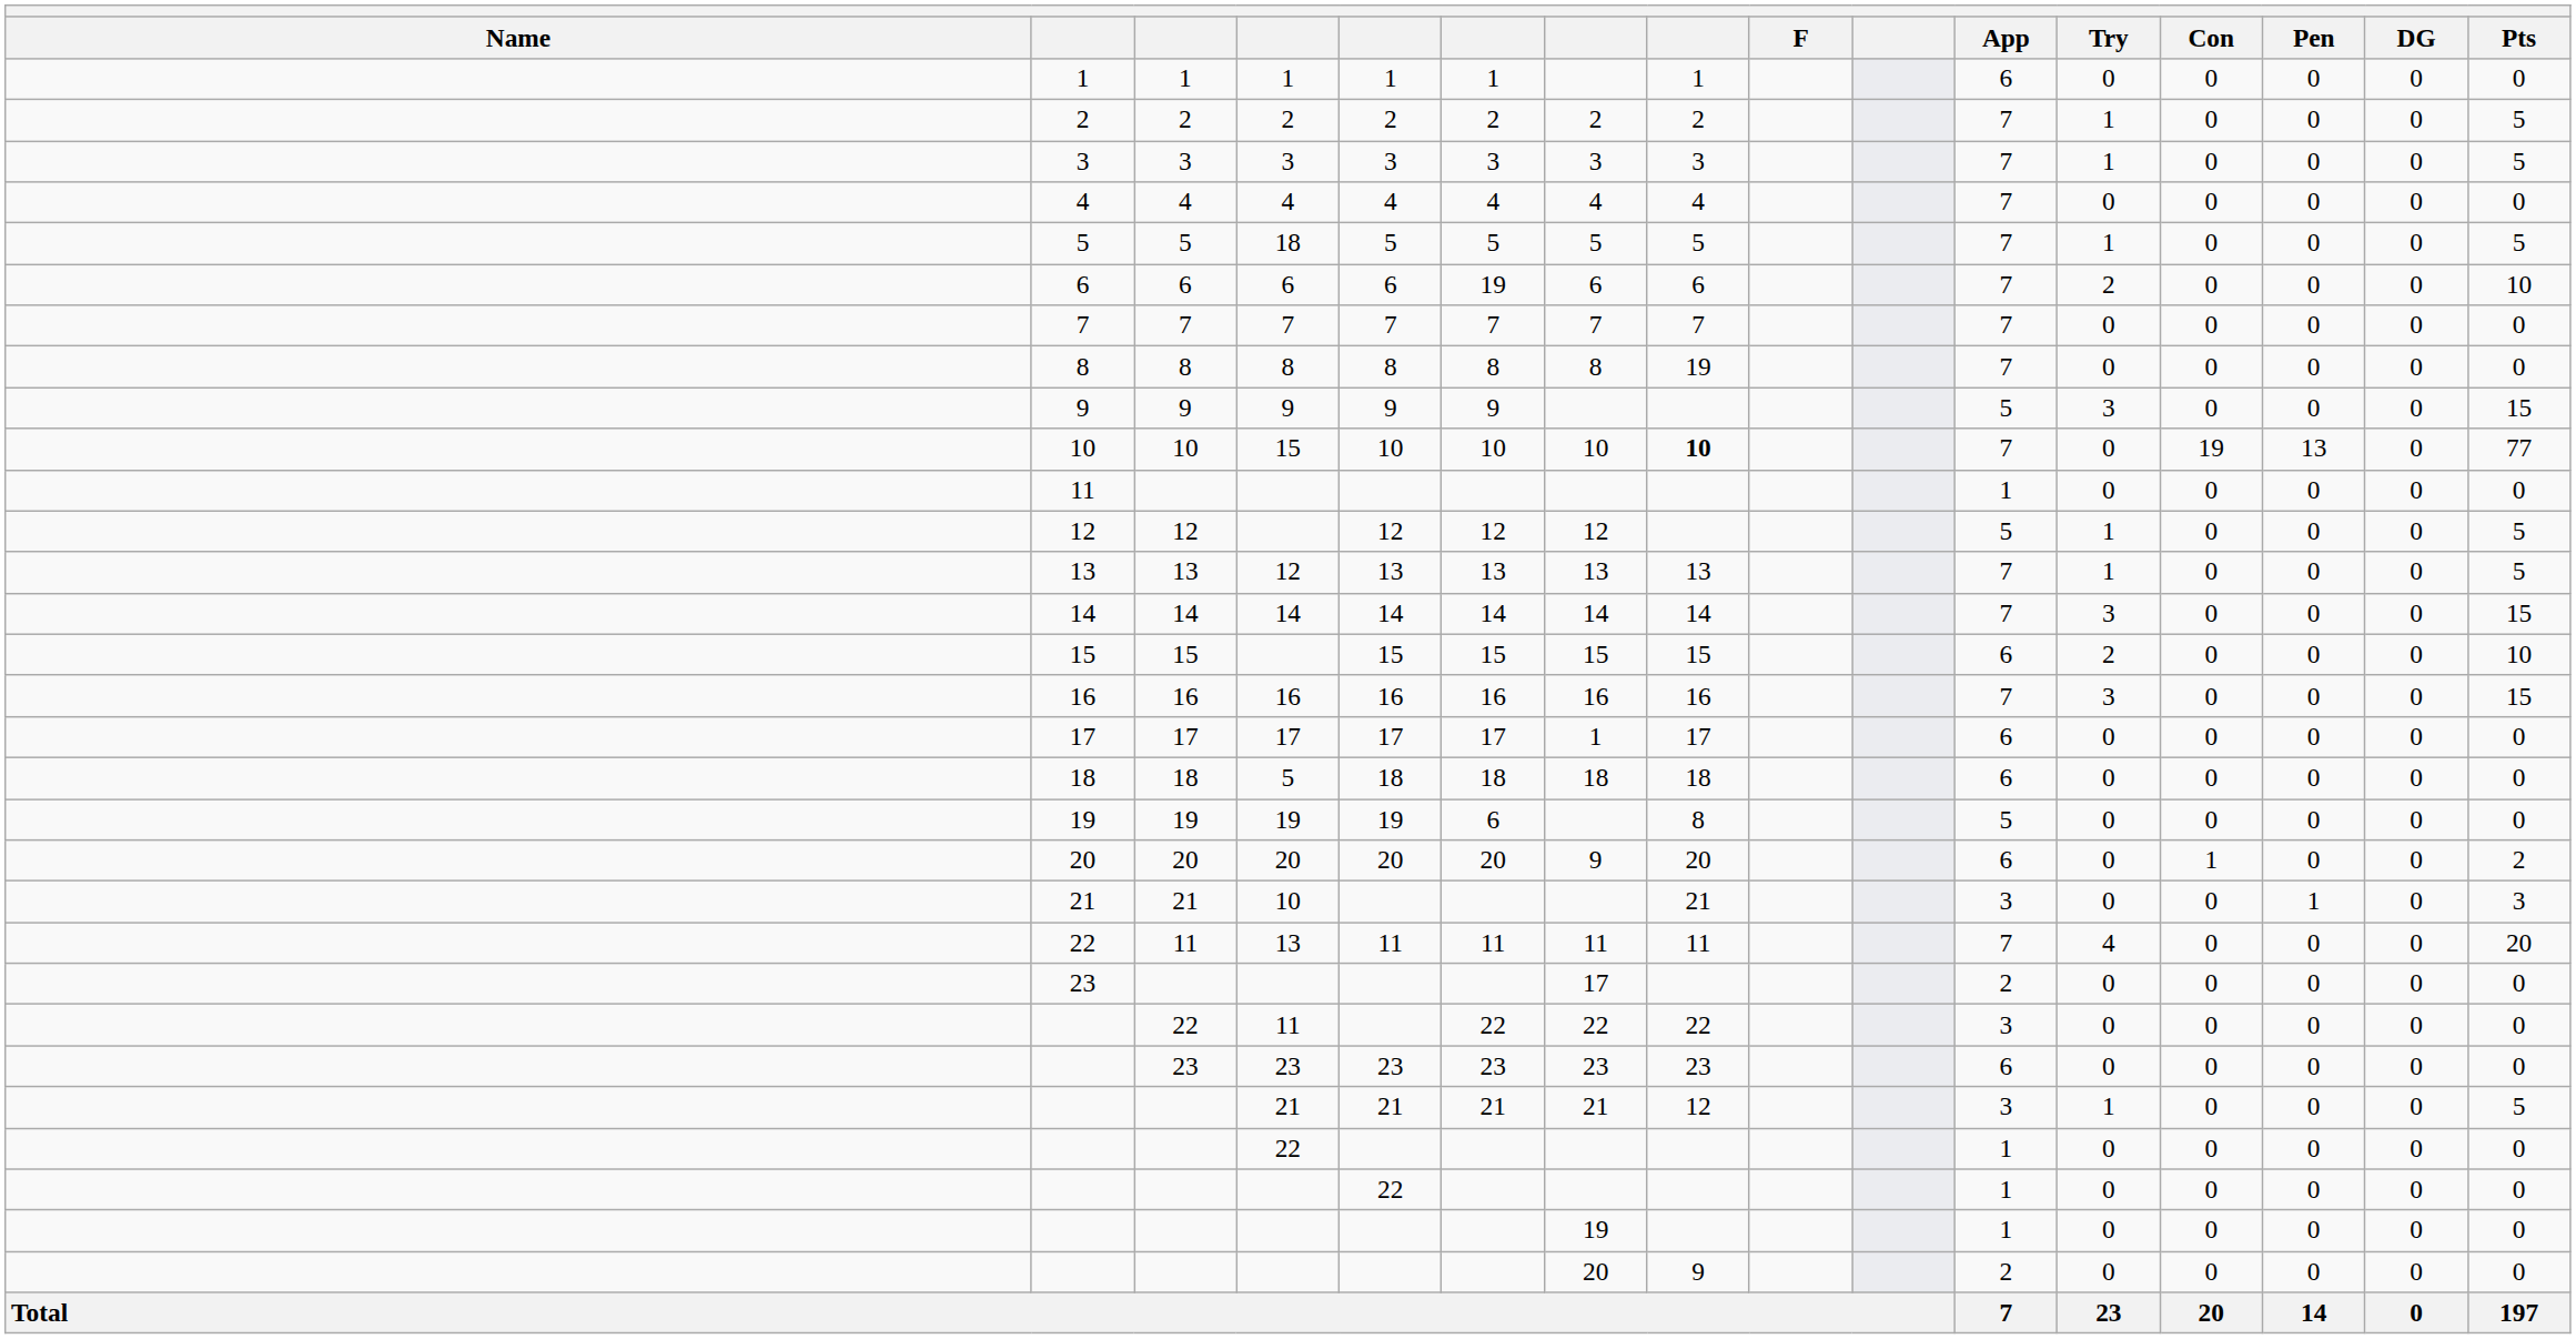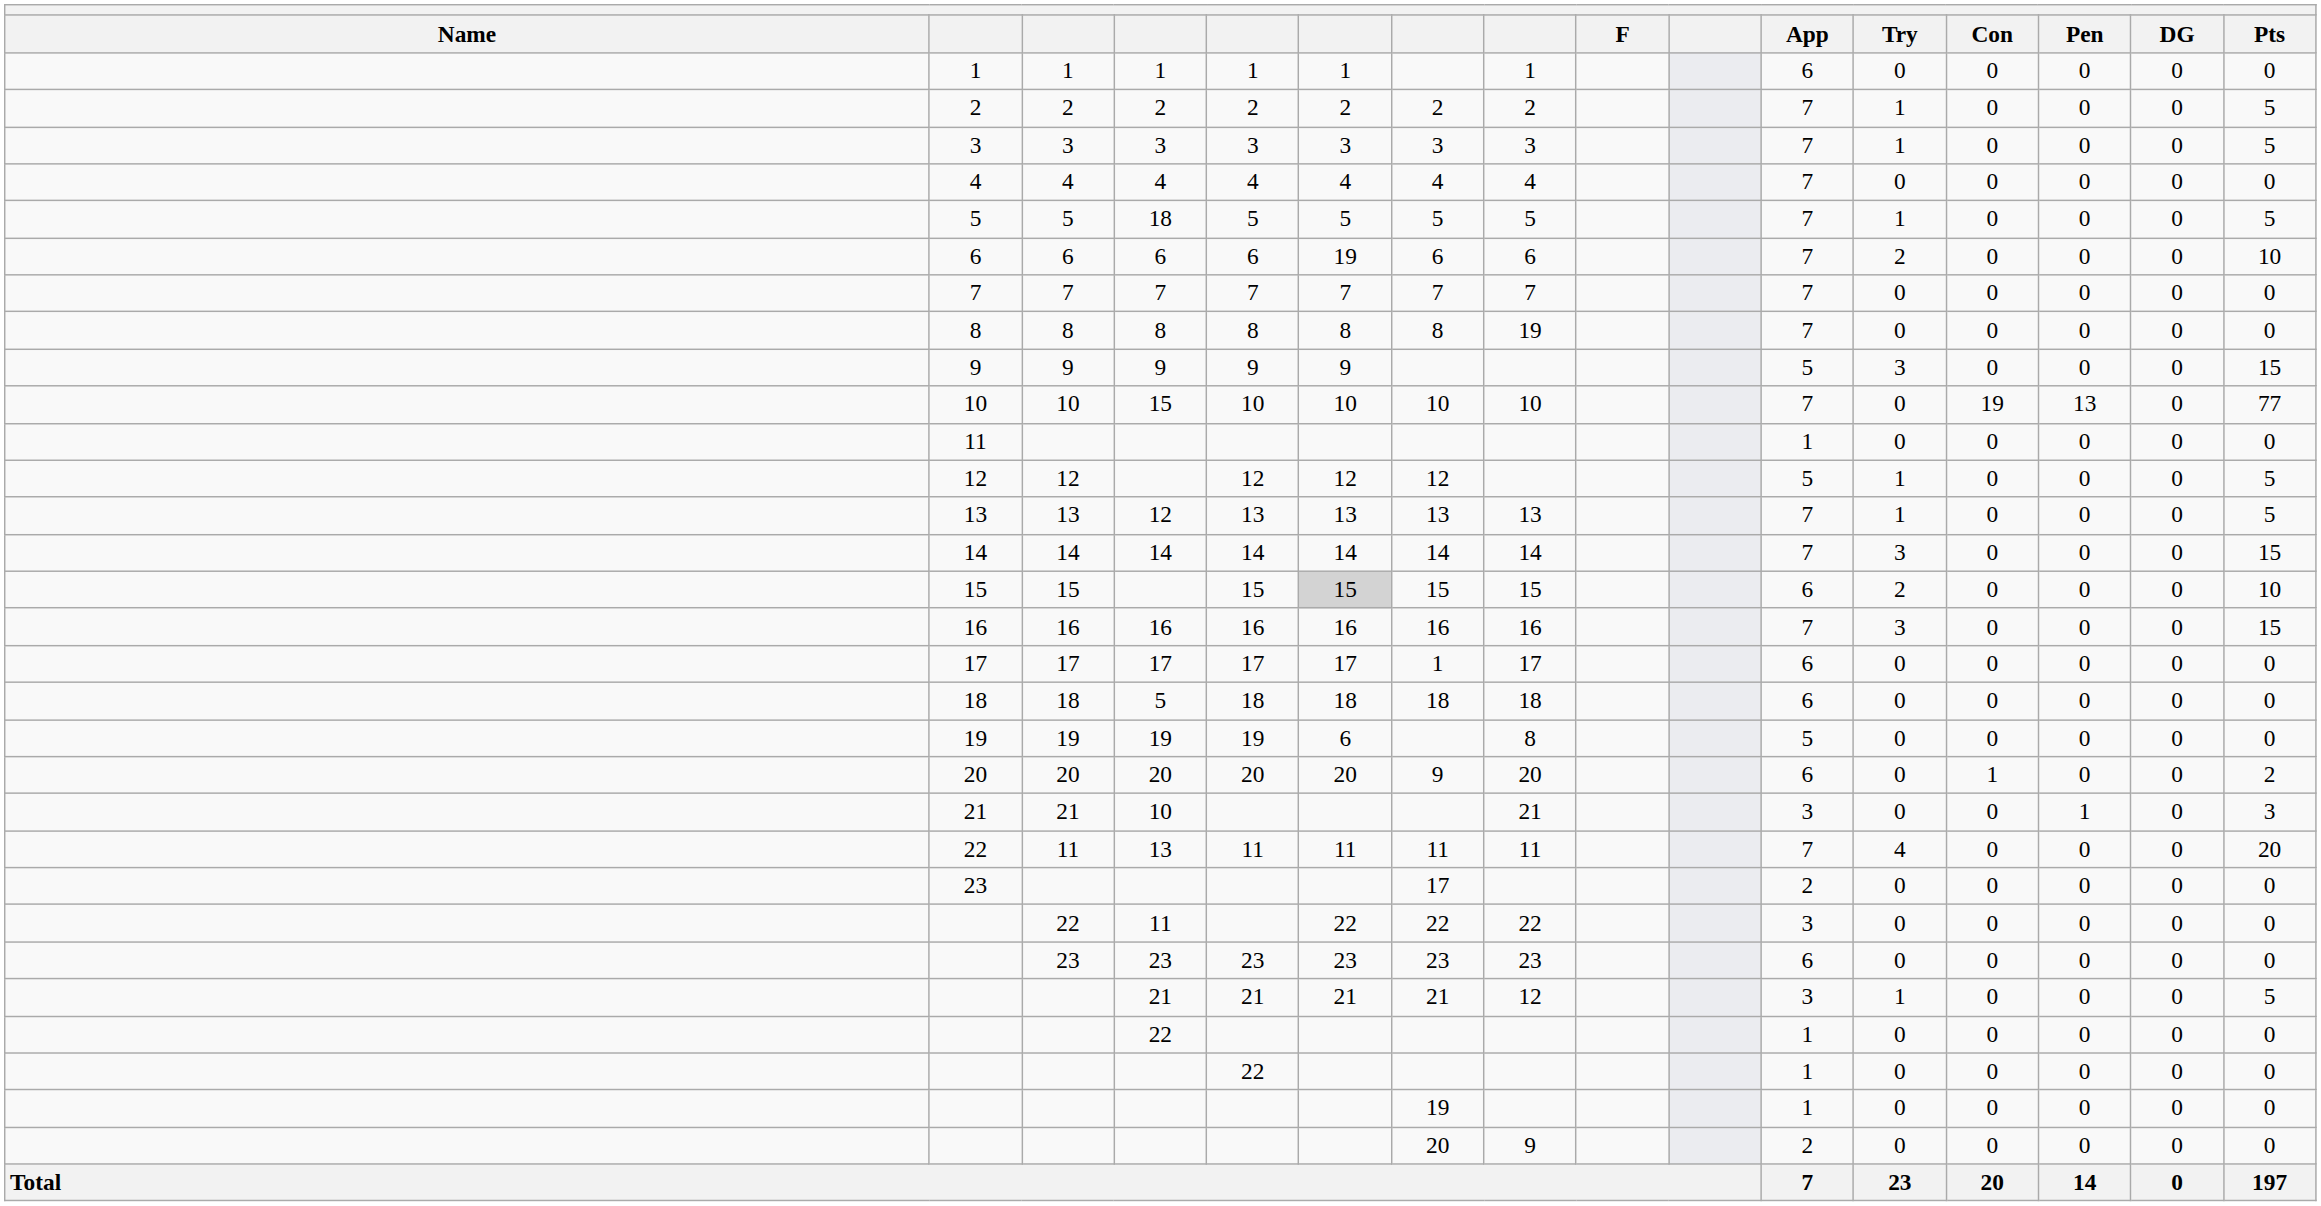row 12 | column 8: bold -> normal
row 17 | column 6: no background -> lightgrey background
